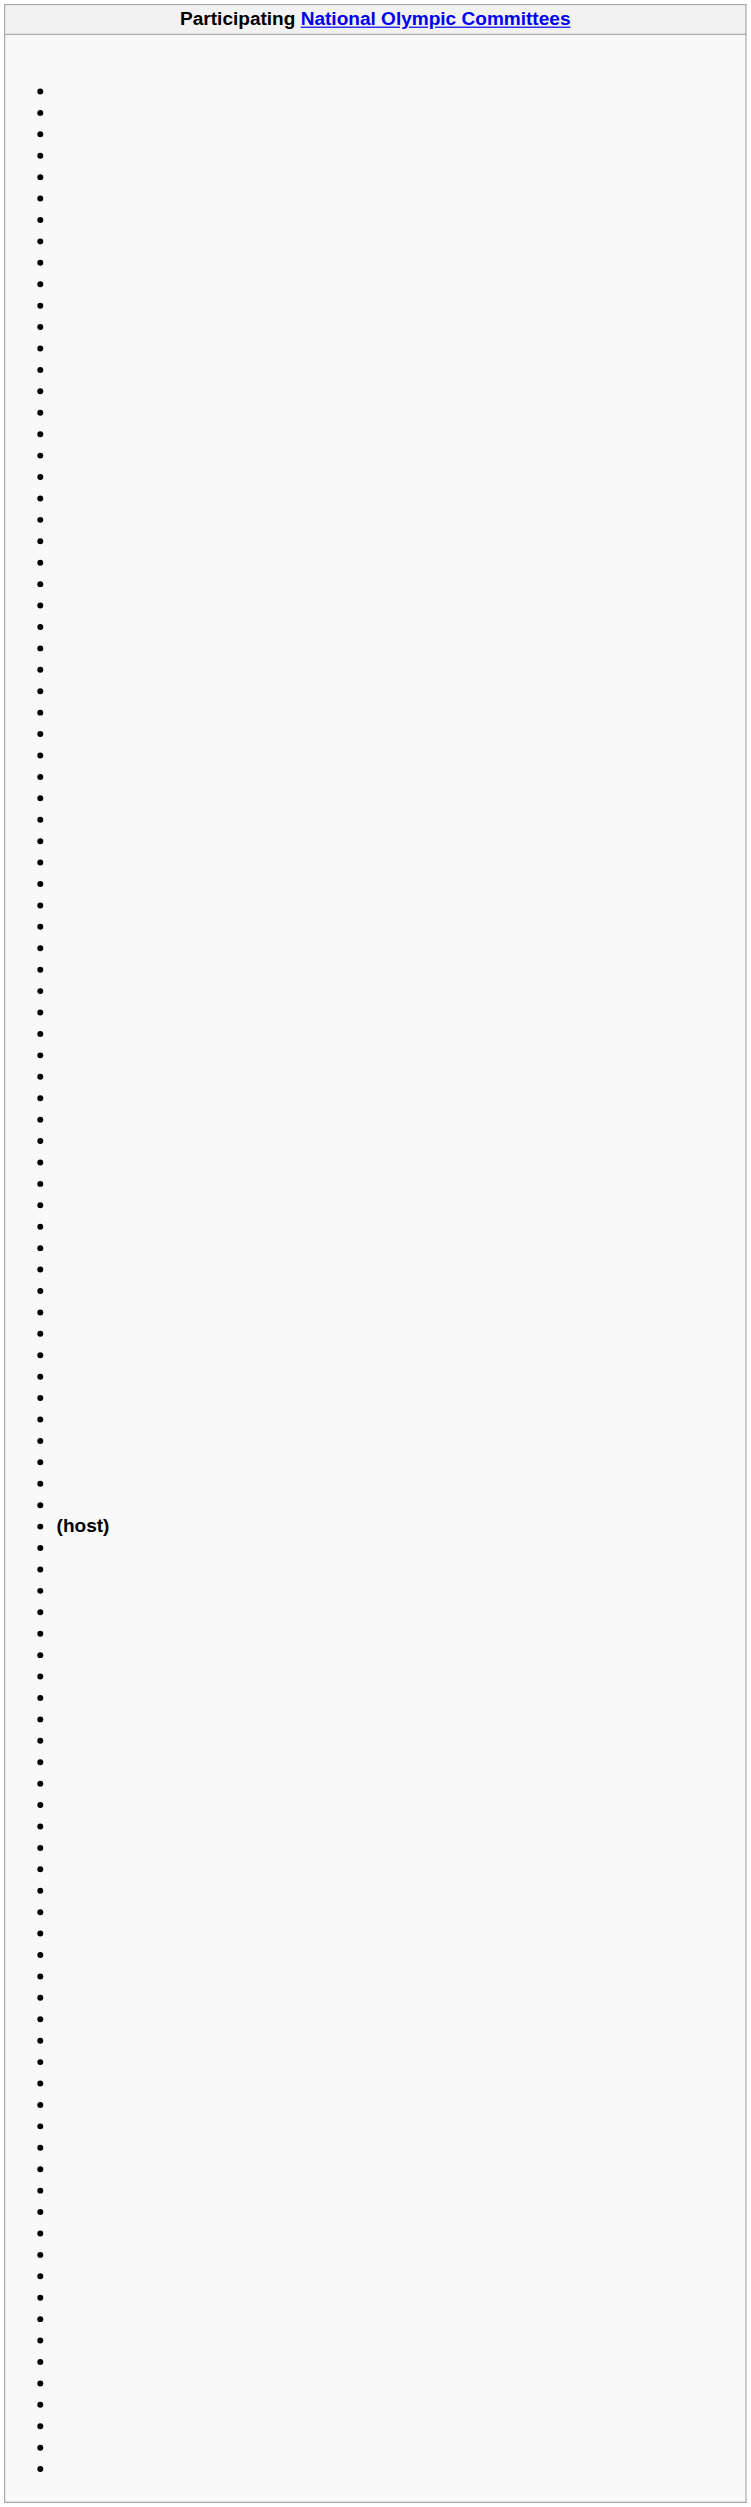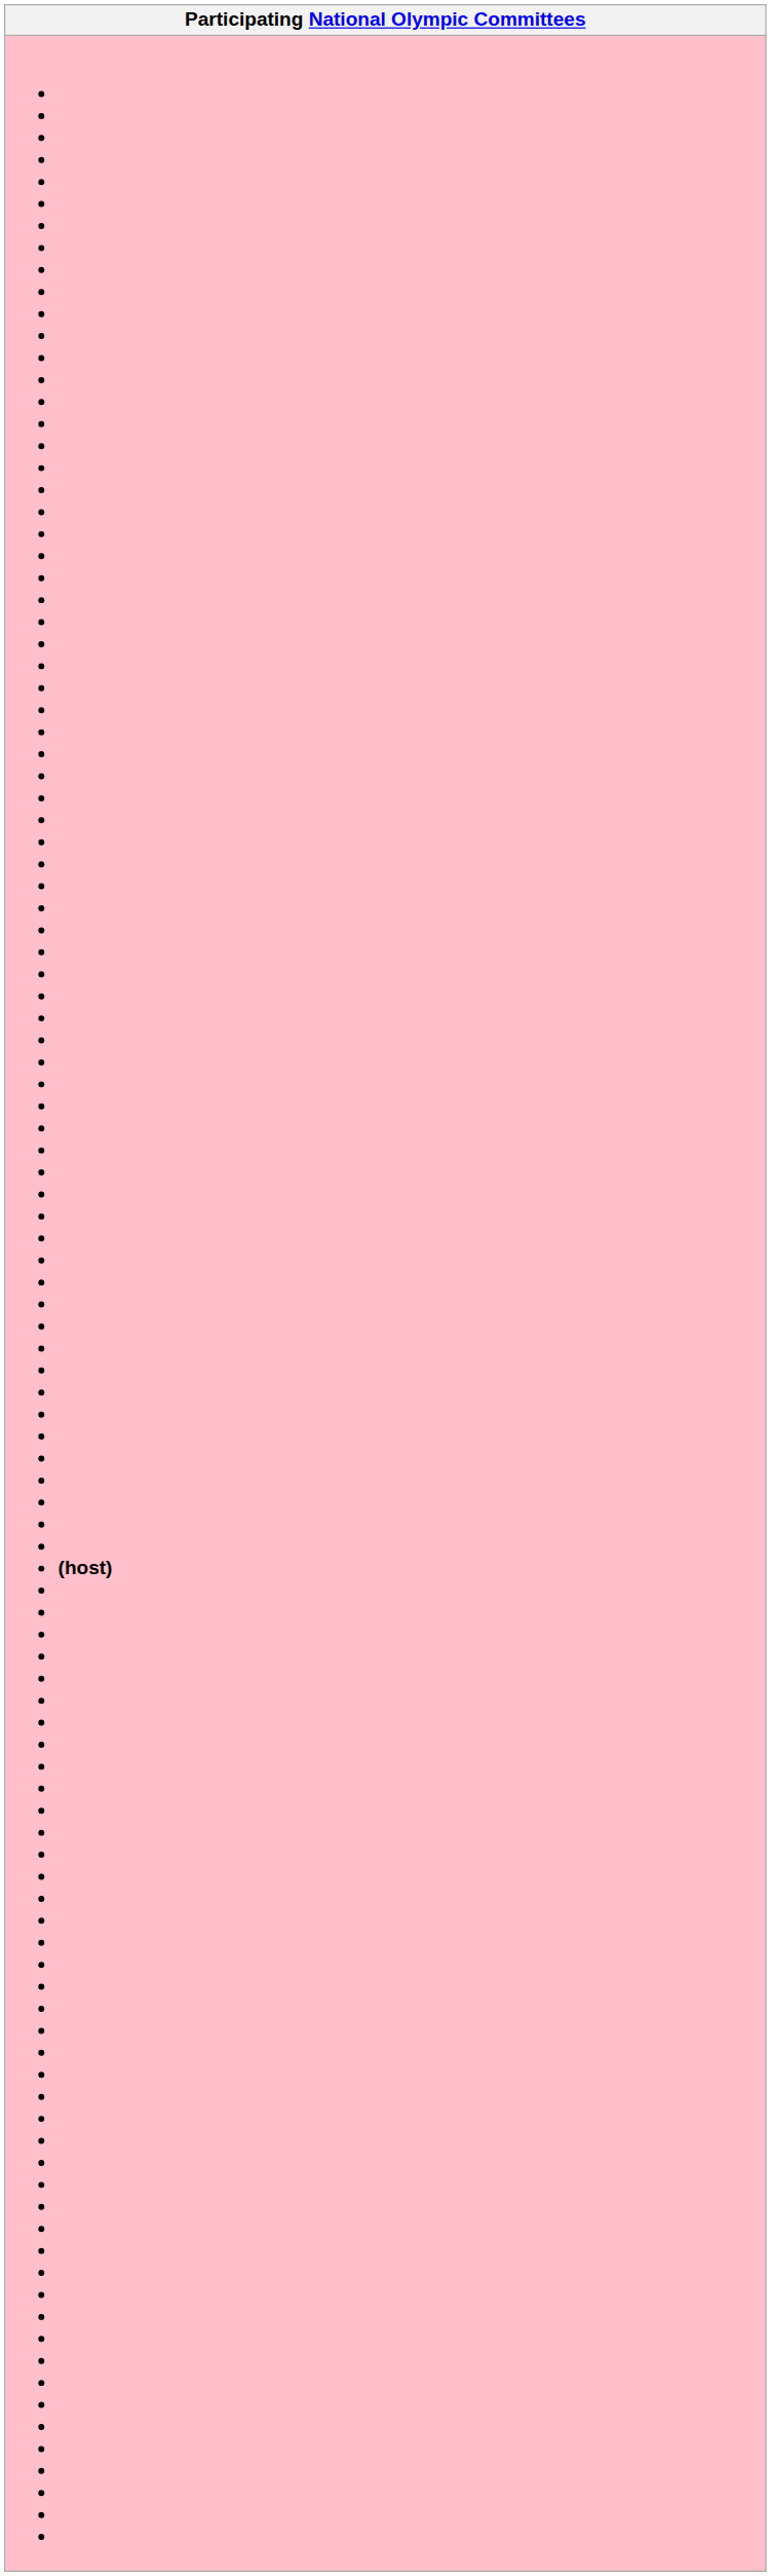row 2 | column 1: no background -> pink background
